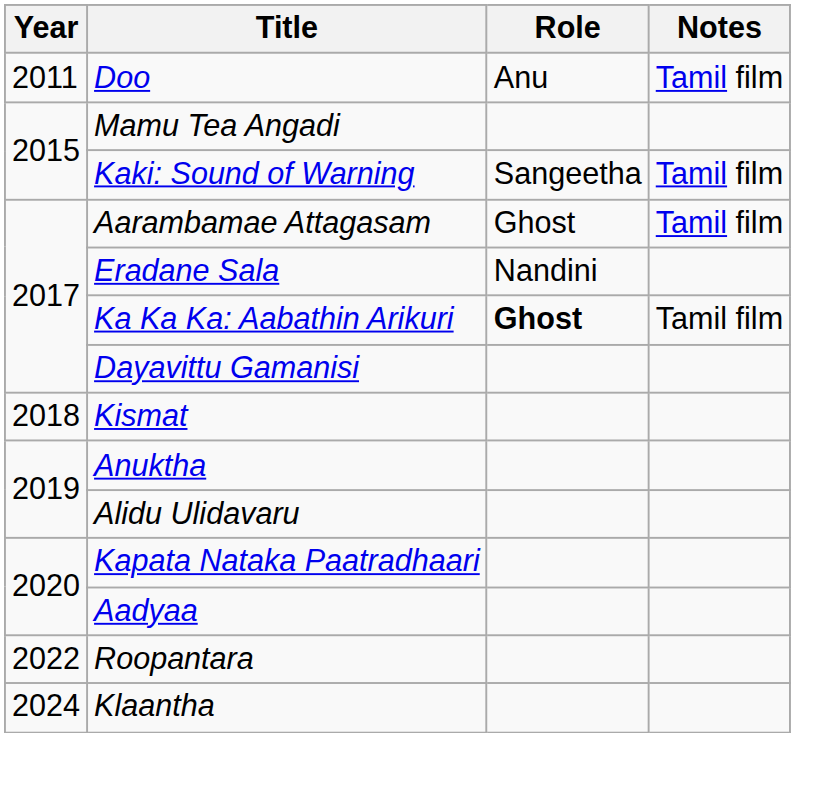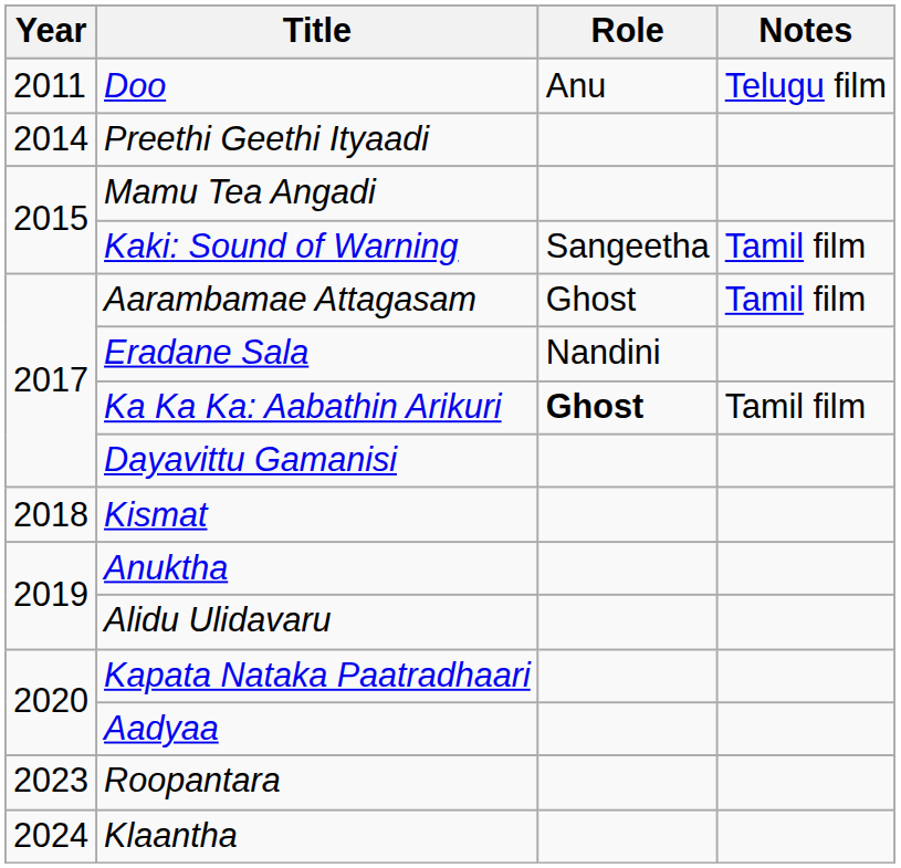Doo | Notes: Tamil film -> Telugu film
+ row: 2014 | Preethi Geethi Ityaadi
Roopantara | Year: 2022 -> 2023
